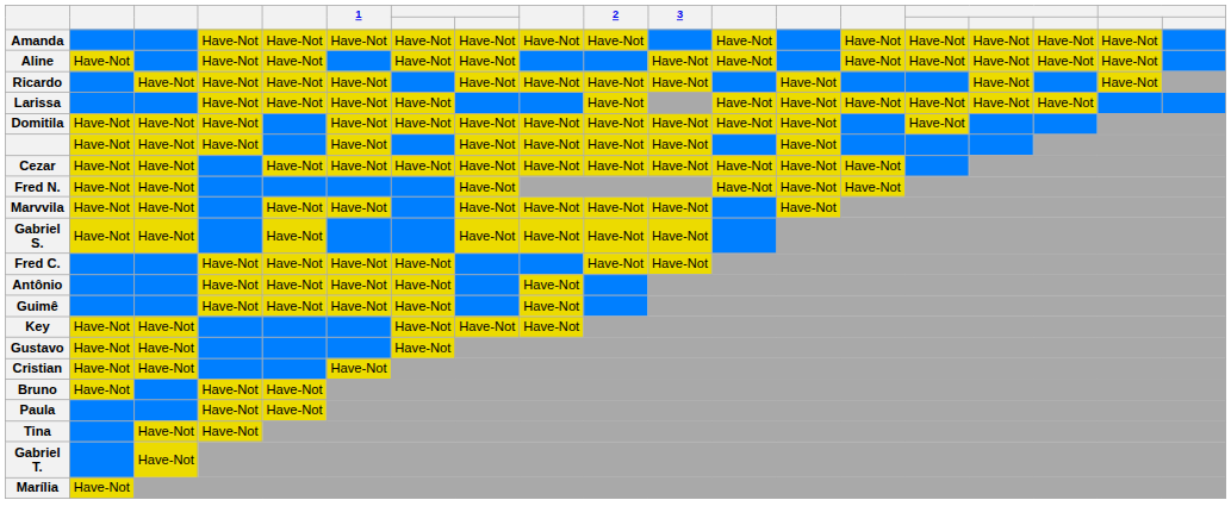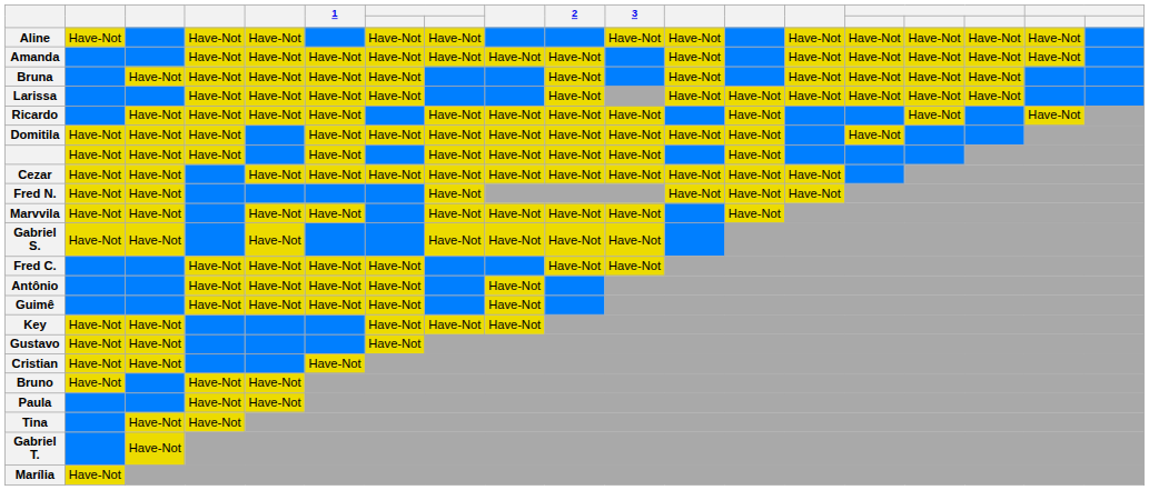rows swapped: Amanda <-> Aline
+ row: Bruna | Have-Not | Have-Not | Have-Not | Have-Not | Have-Not | Have-Not | Have-Not | Have-Not | Have-Not | Have-Not | Have-Not
rows swapped: Larissa <-> Ricardo
